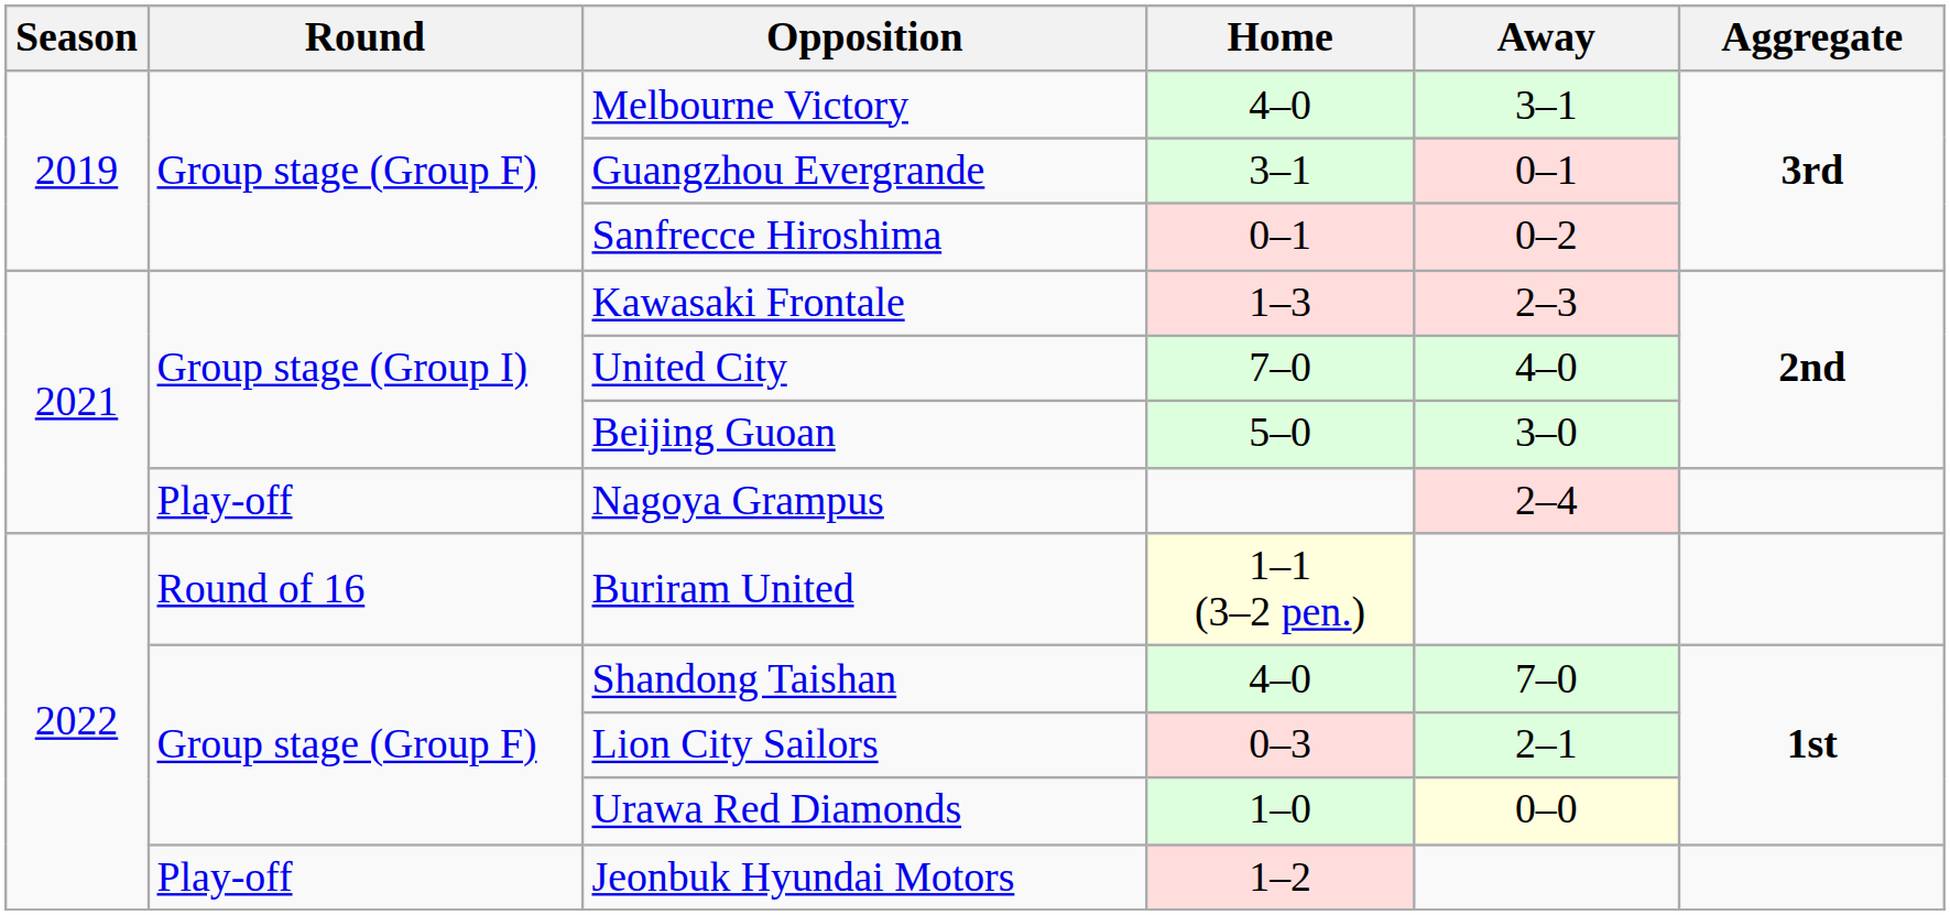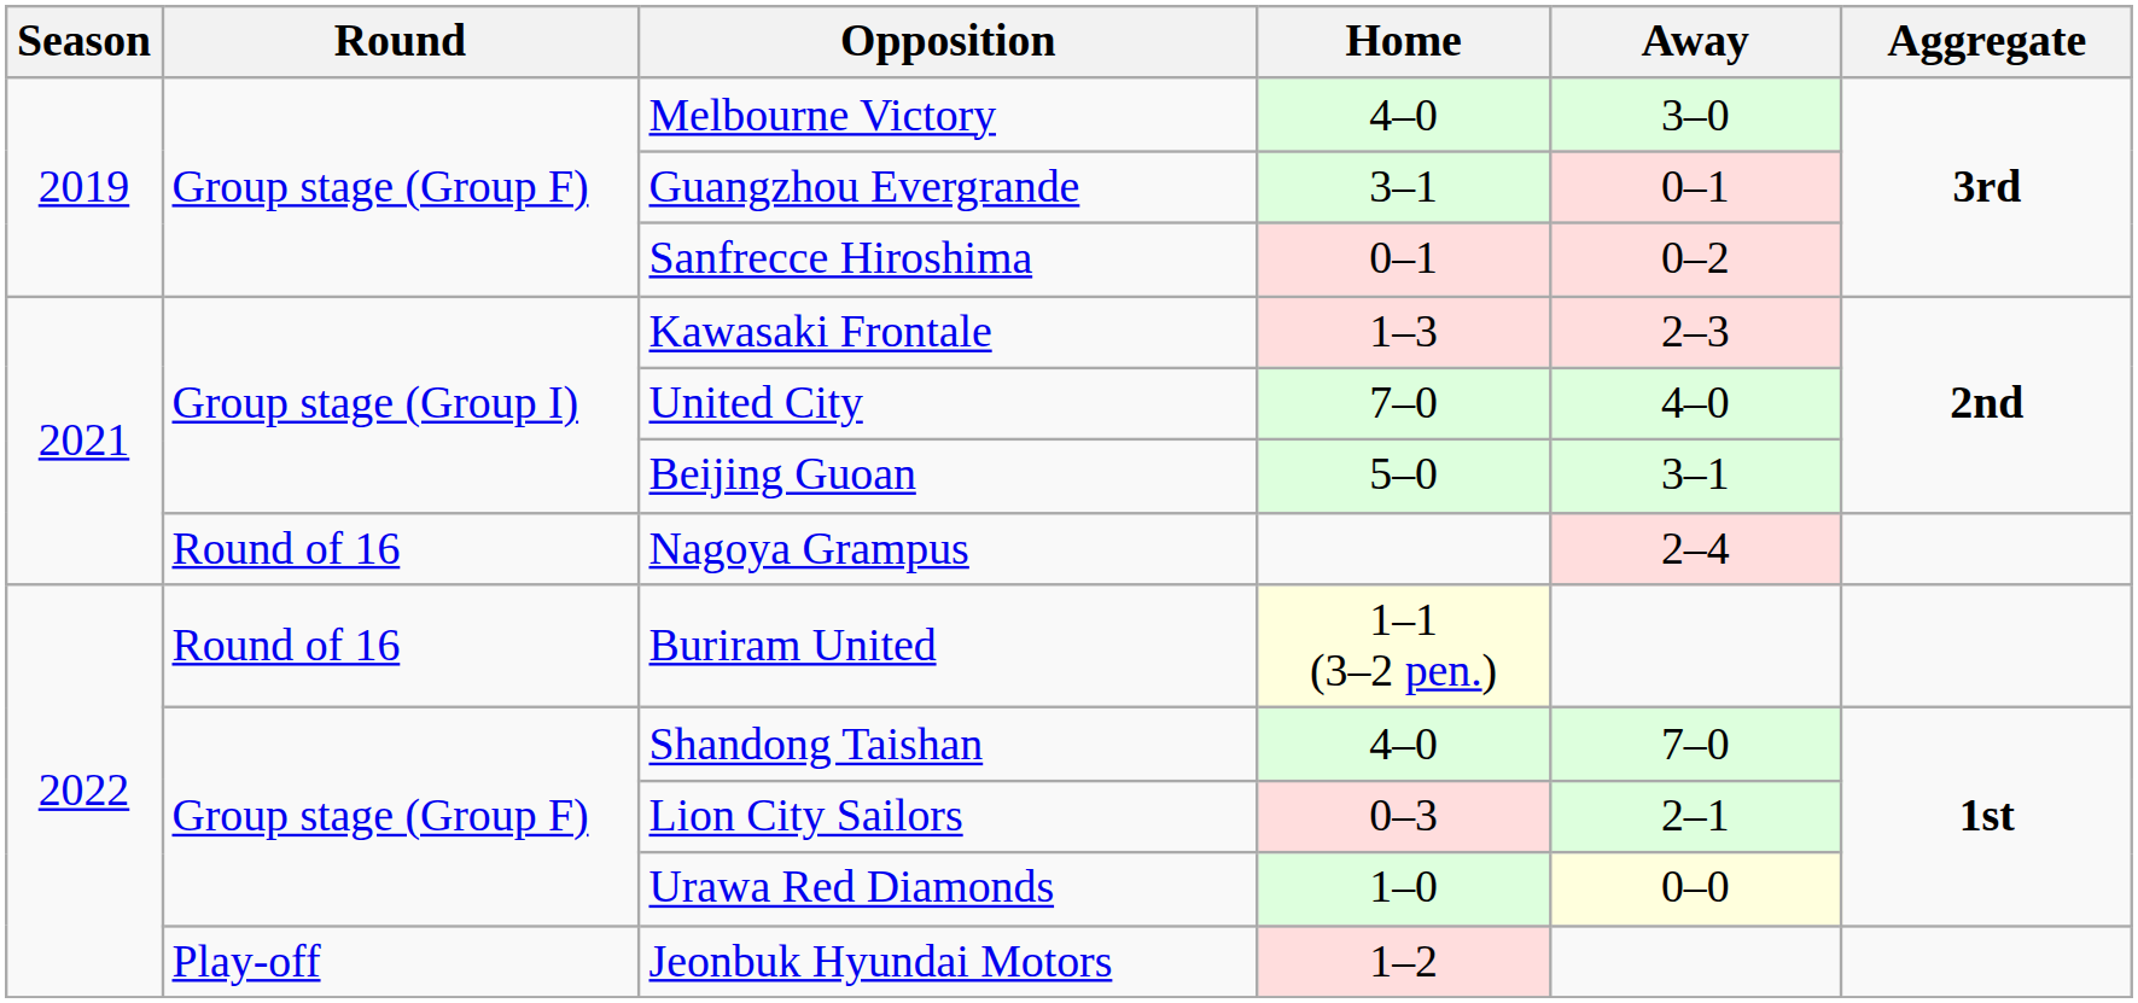Melbourne Victory | Away: 3–1 -> 3–0
Beijing Guoan | Away: 3–0 -> 3–1
Nagoya Grampus | Round: Play-off -> Round of 16
